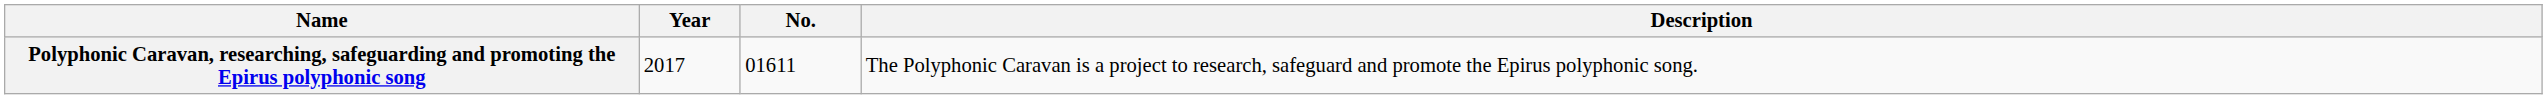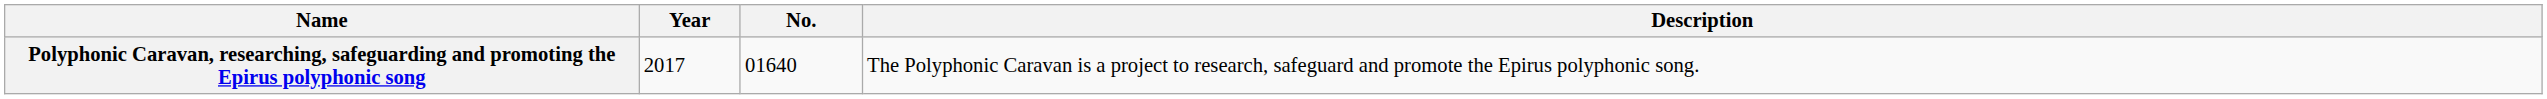row 2 | No.: 01611 -> 01640
